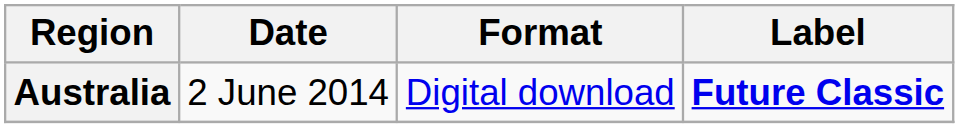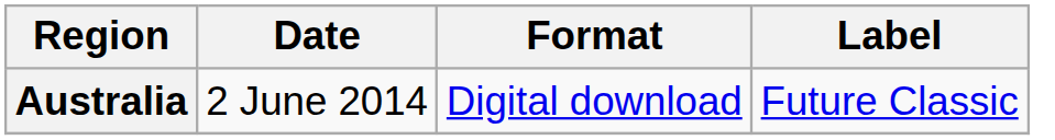Australia | Label: bold -> normal
